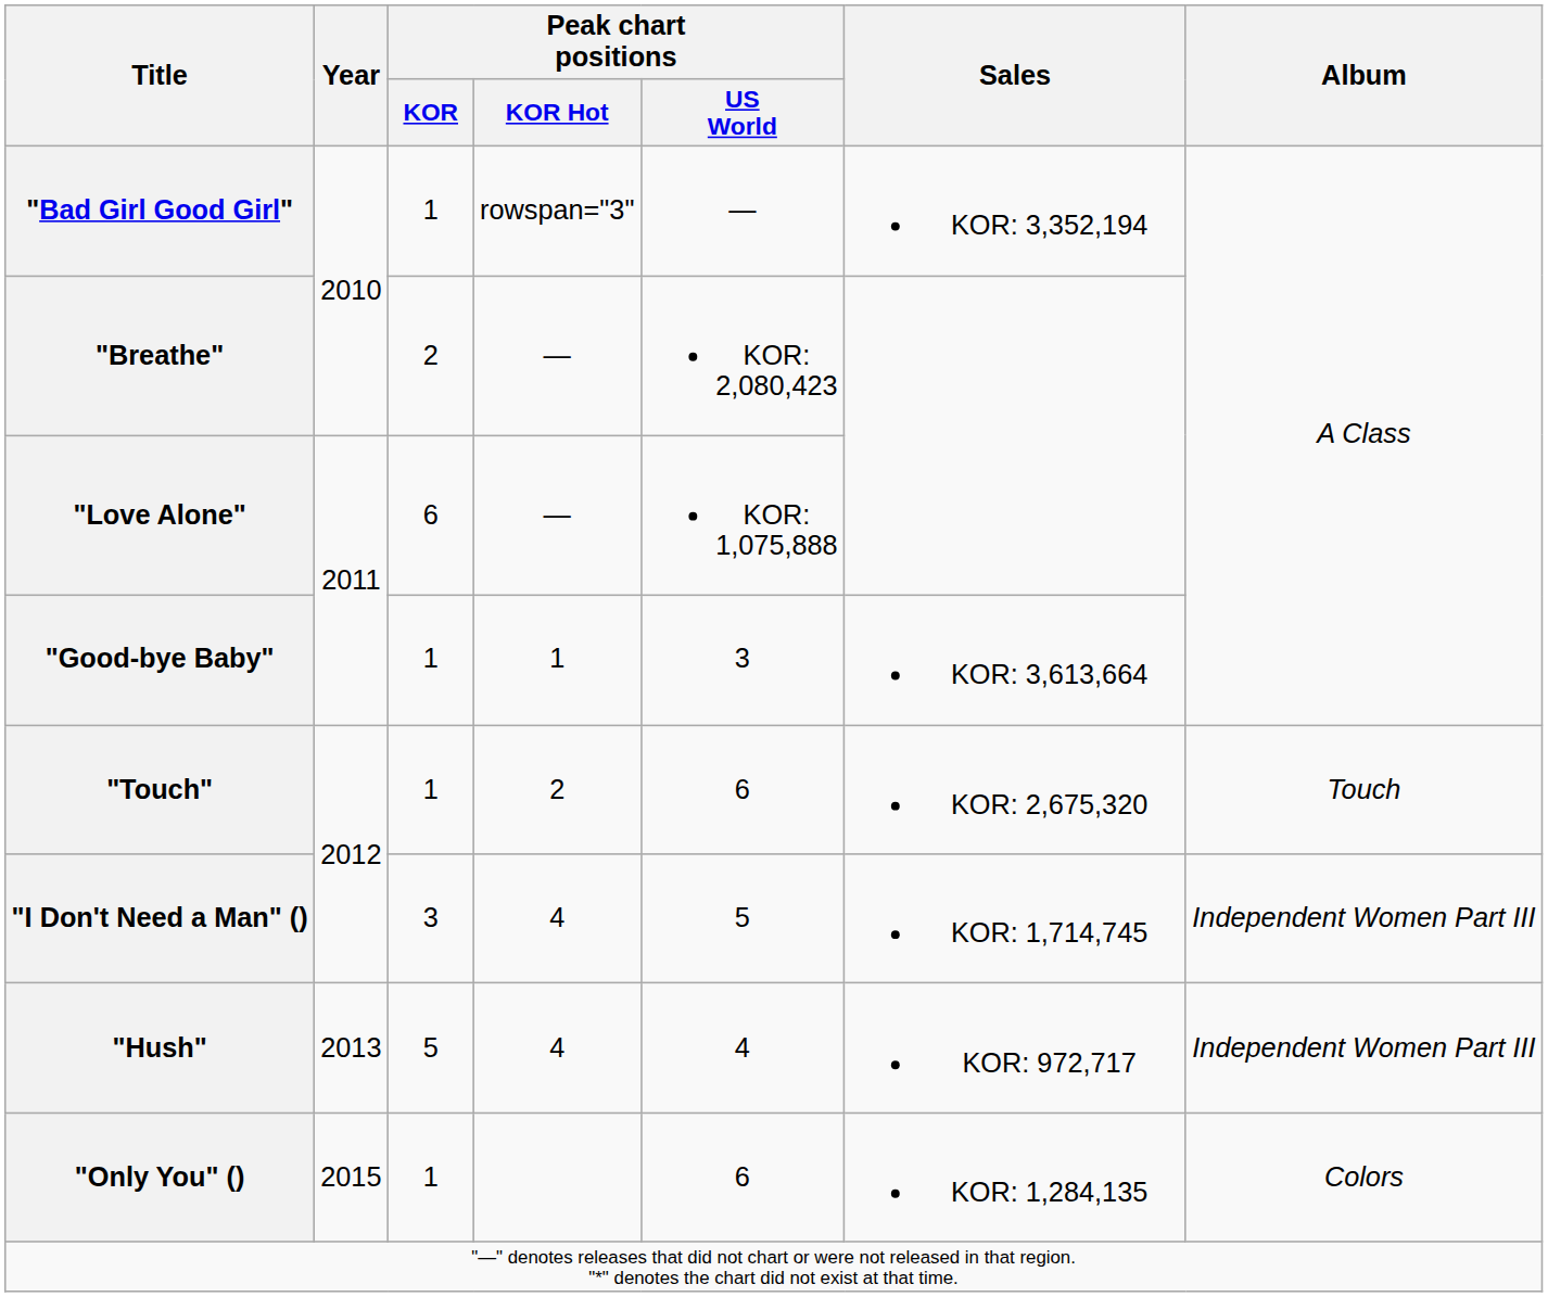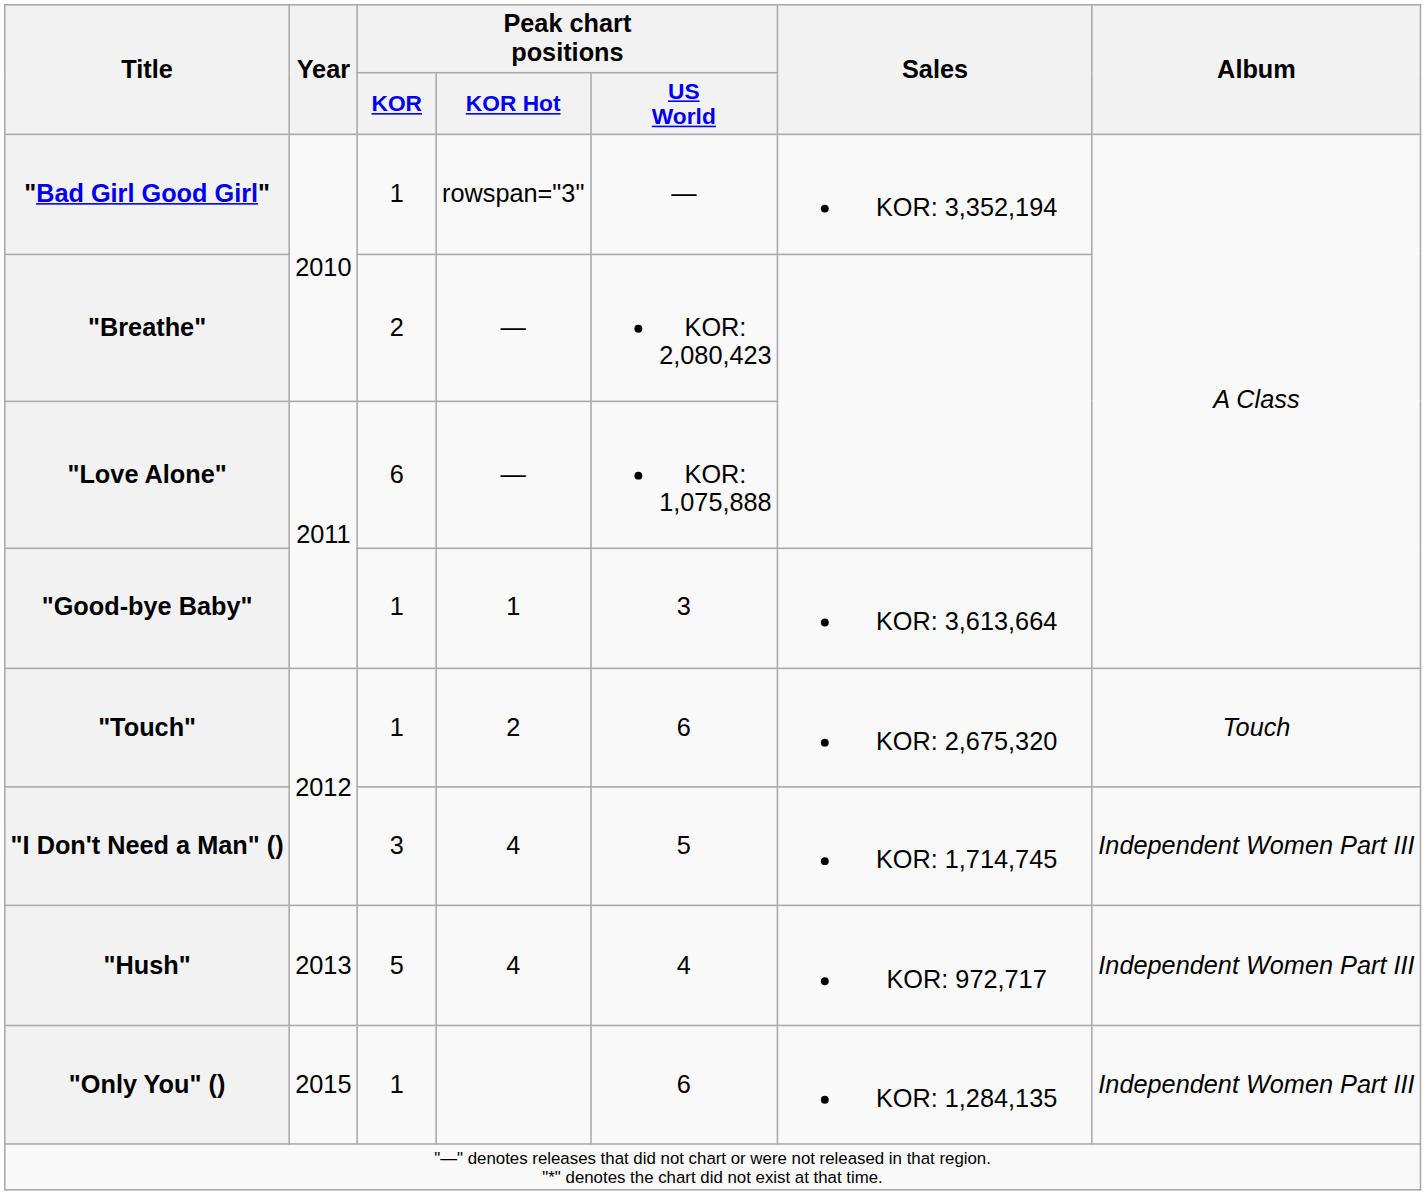"Only You" () | Album: Colors -> Independent Women Part III
